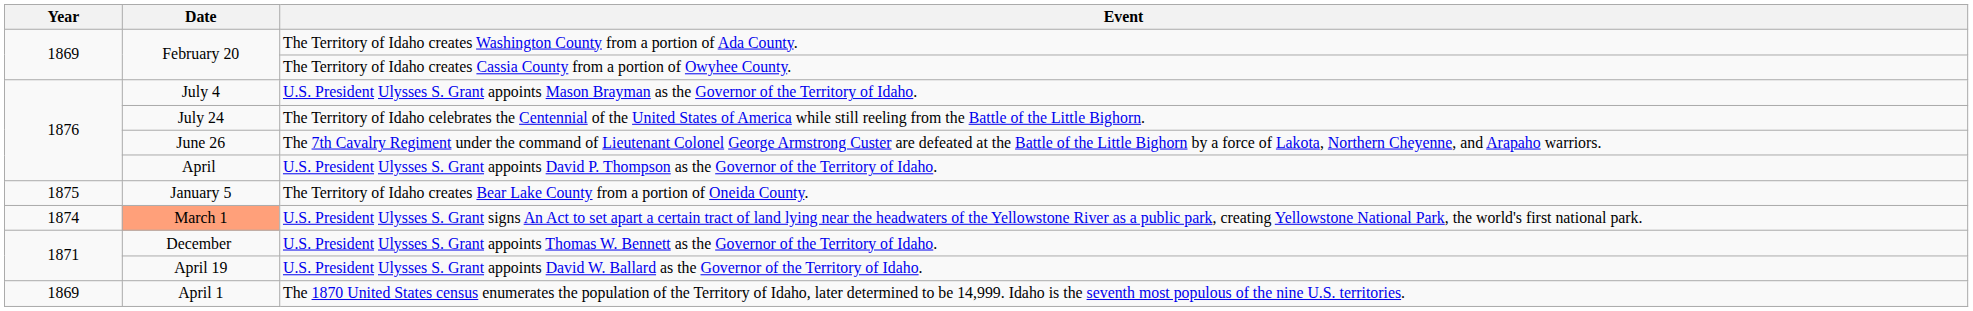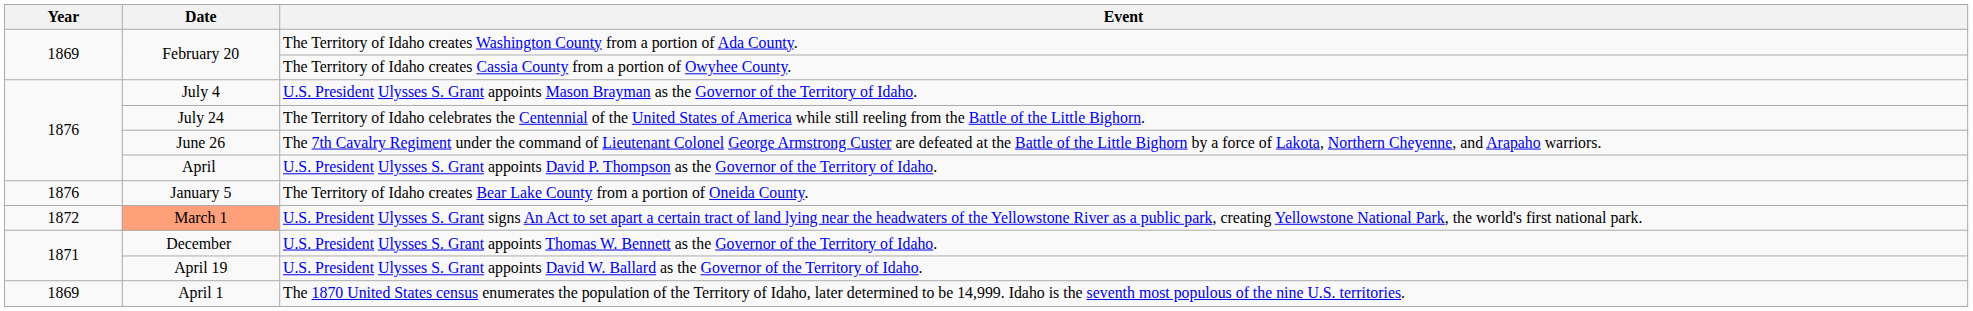row 8 | Year: 1875 -> 1876
row 9 | Year: 1874 -> 1872
